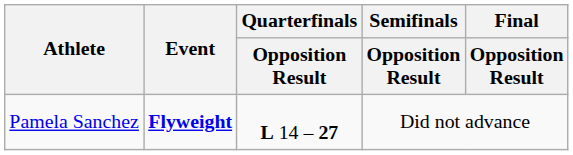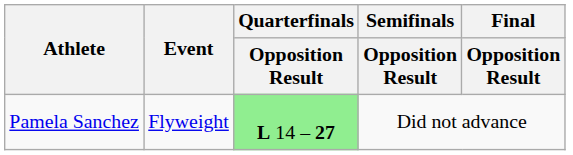Pamela Sanchez | Event: bold -> normal
Pamela Sanchez | Quarterfinals / Opposition Result: no background -> lightgreen background
